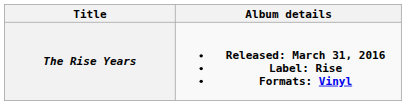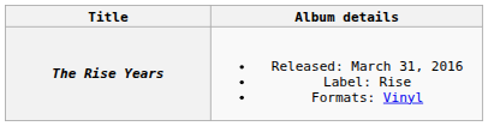The Rise Years | Album details: bold -> normal
